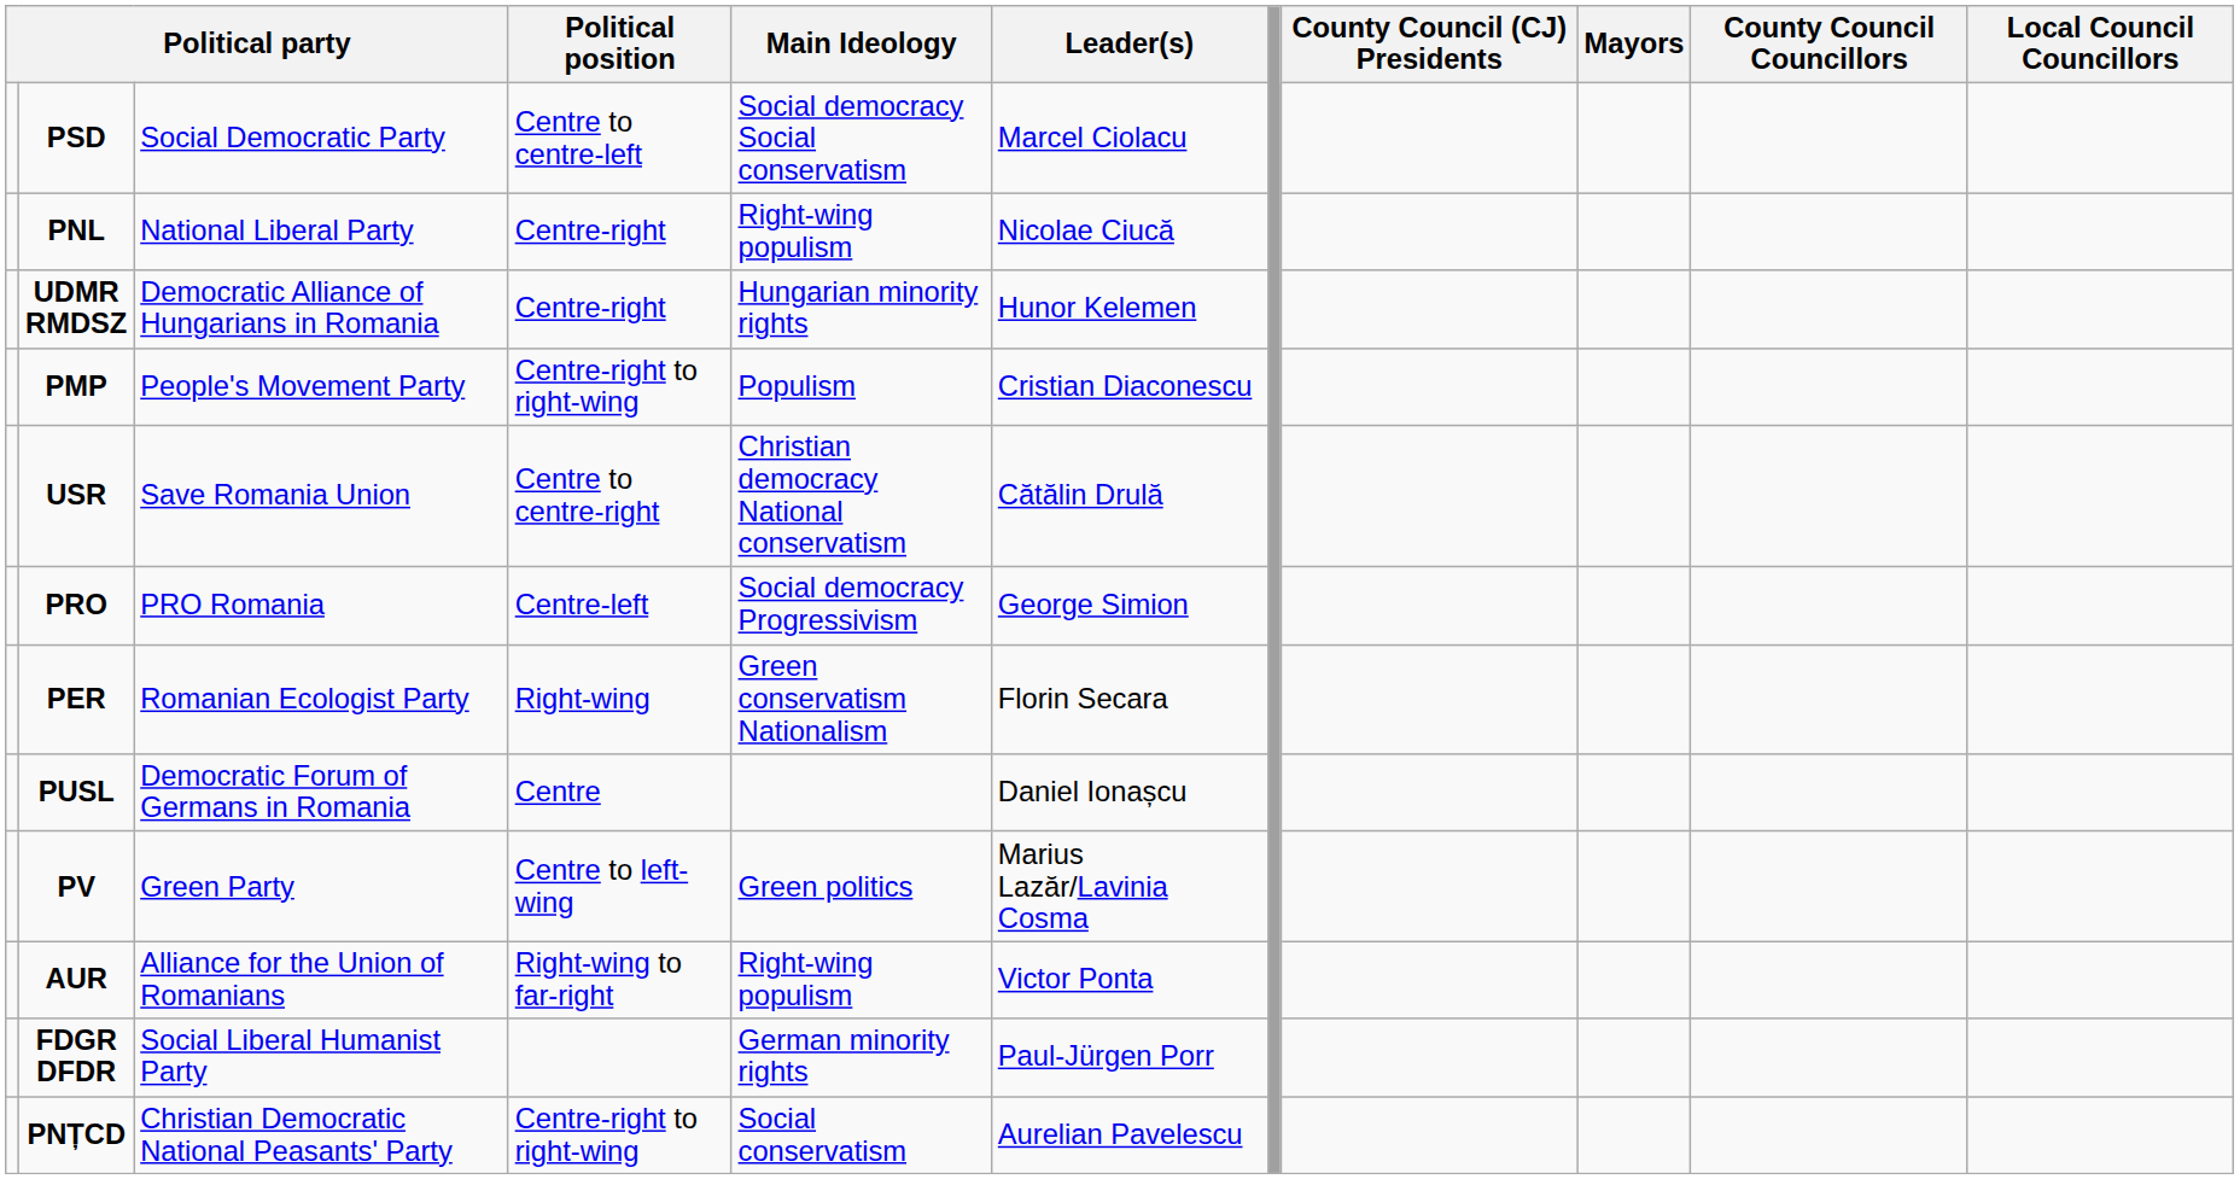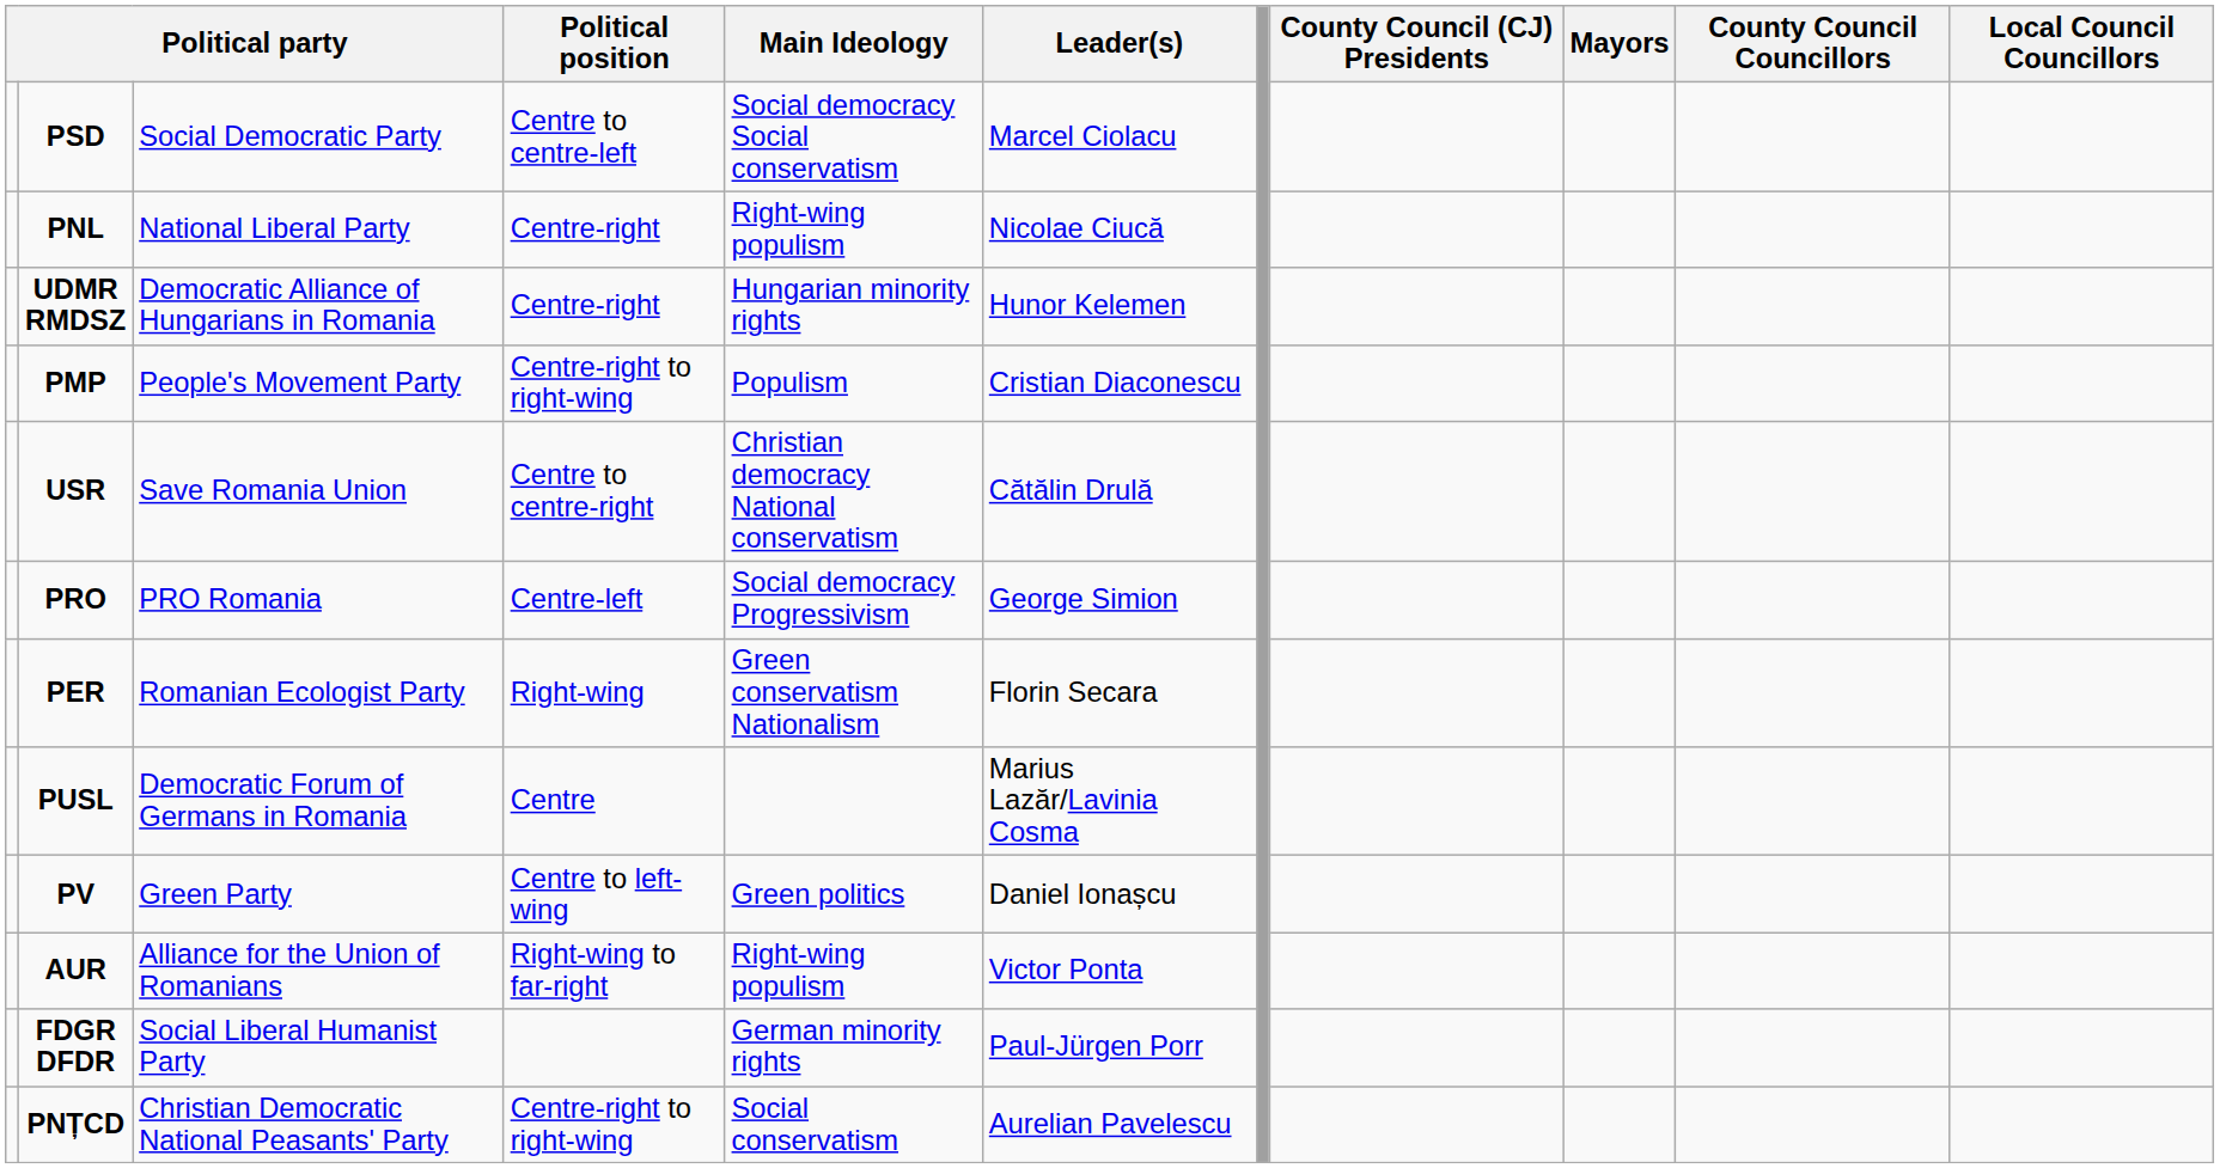PUSL | Leader(s): Daniel Ionașcu -> Marius Lazăr/Lavinia Cosma
PV | Leader(s): Marius Lazăr/Lavinia Cosma -> Daniel Ionașcu
